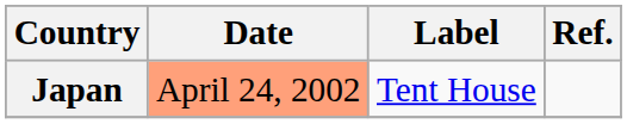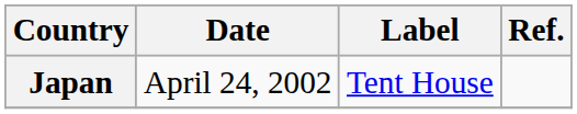Japan | Date: lightsalmon background -> no background
